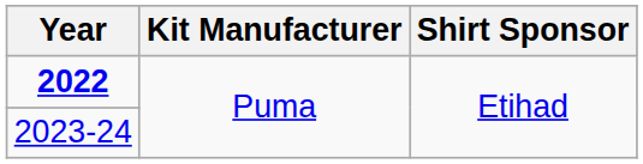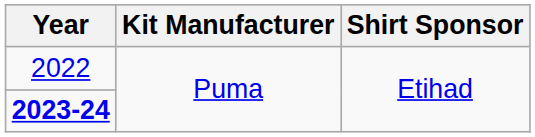2022 | Year: bold -> normal
2023-24 | Year: normal -> bold
